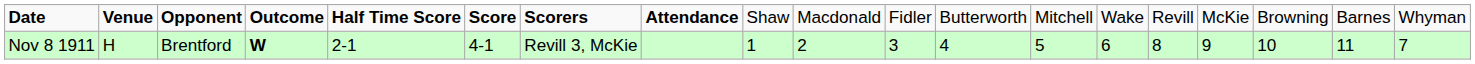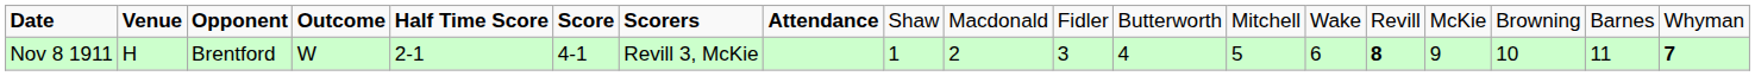Nov 8 1911 | column 4: bold -> normal
Nov 8 1911 | column 15: normal -> bold
Nov 8 1911 | column 19: normal -> bold
